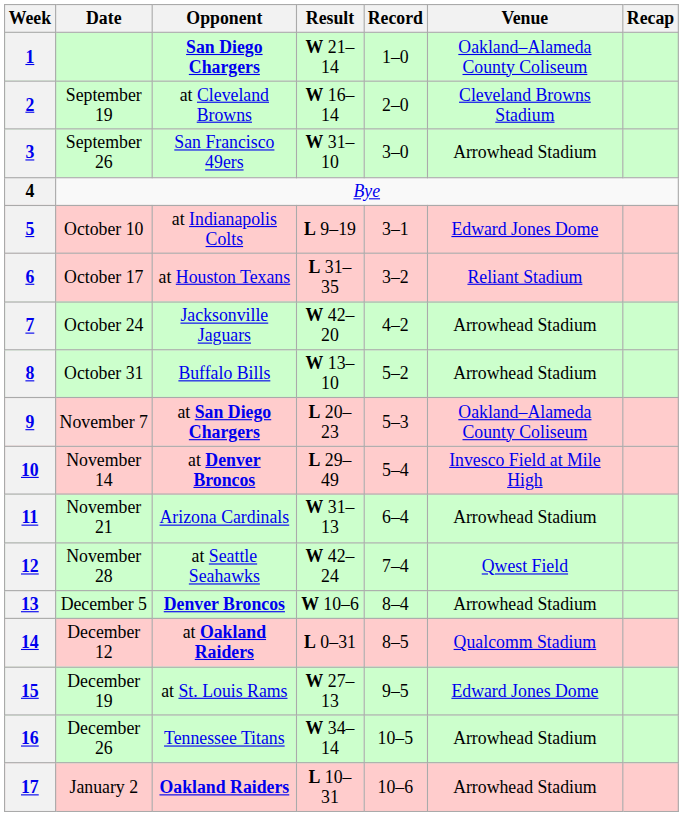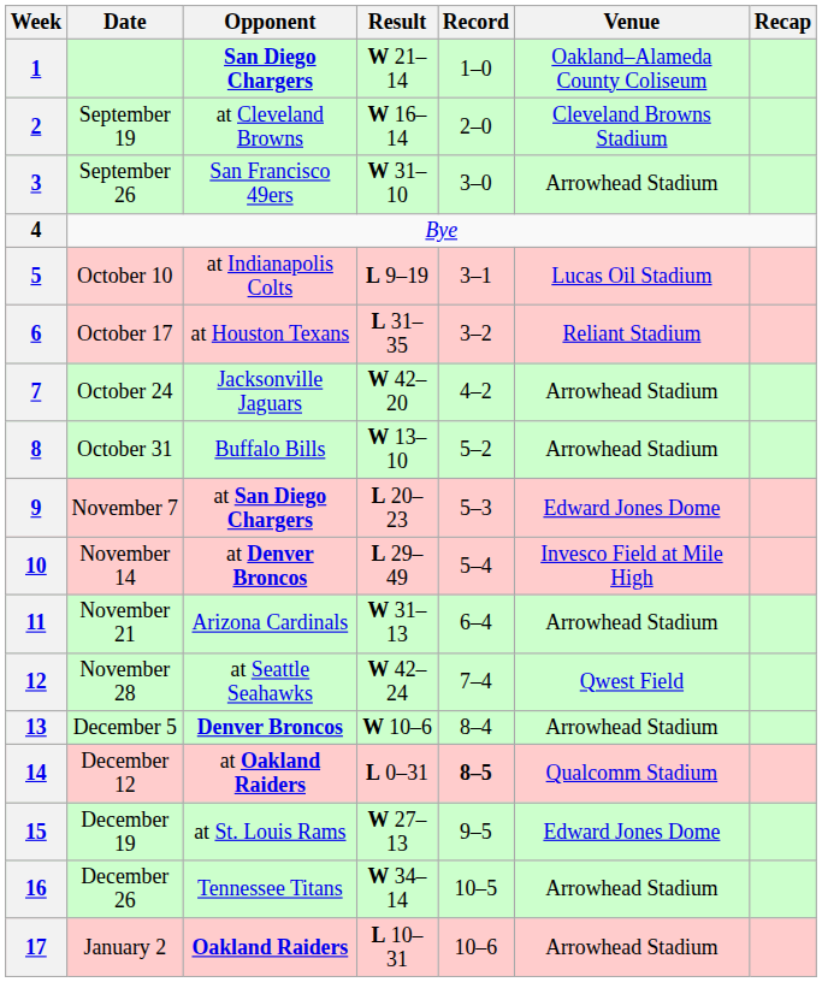5 | Venue: Edward Jones Dome -> Lucas Oil Stadium
9 | Venue: Oakland–Alameda County Coliseum -> Edward Jones Dome
14 | Record: normal -> bold
